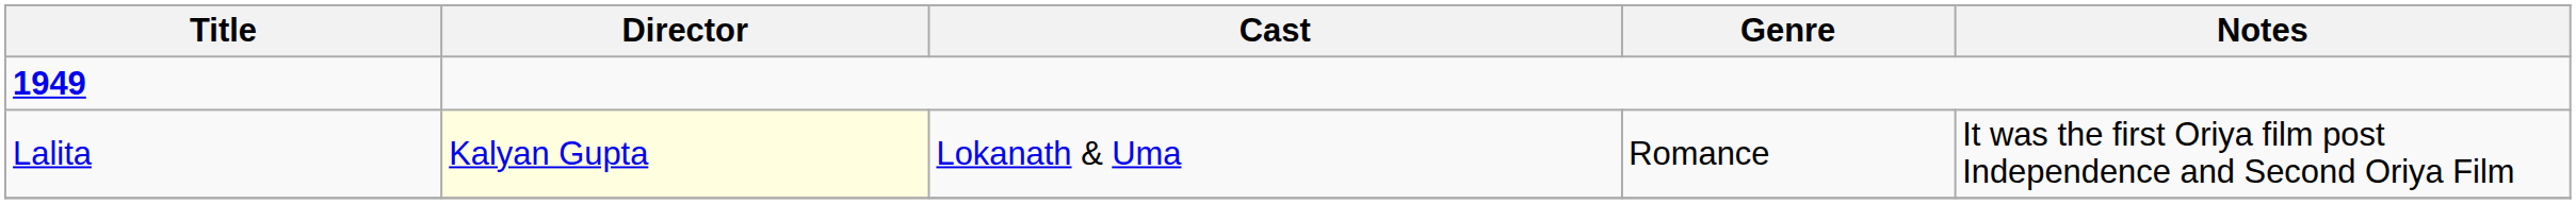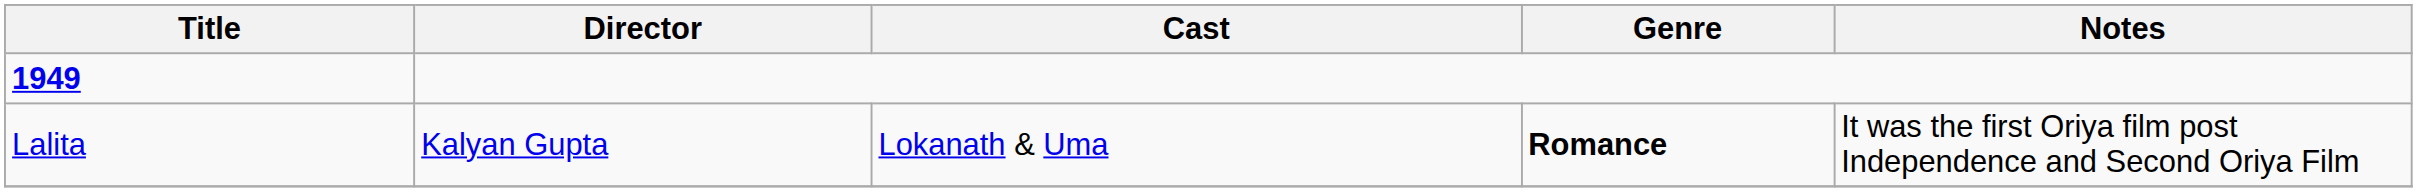Lalita | Director: lightyellow background -> no background
Lalita | Genre: normal -> bold
